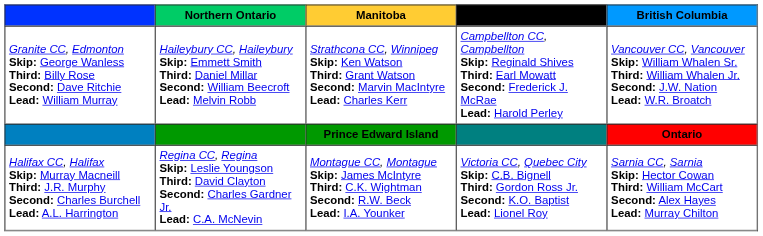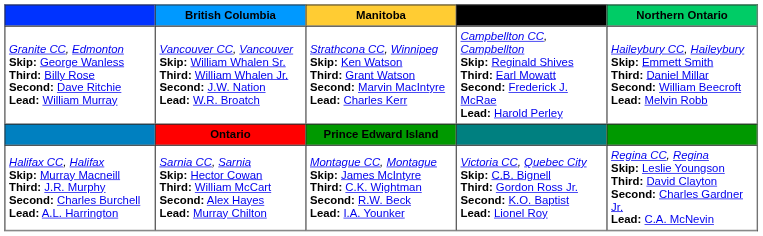columns swapped: British Columbia <-> Northern Ontario
